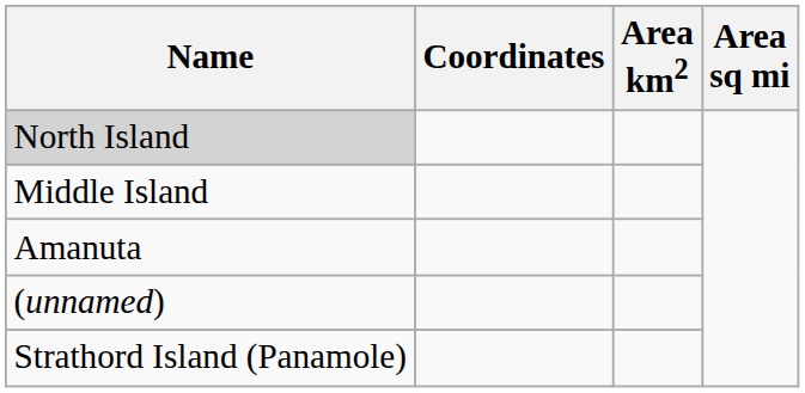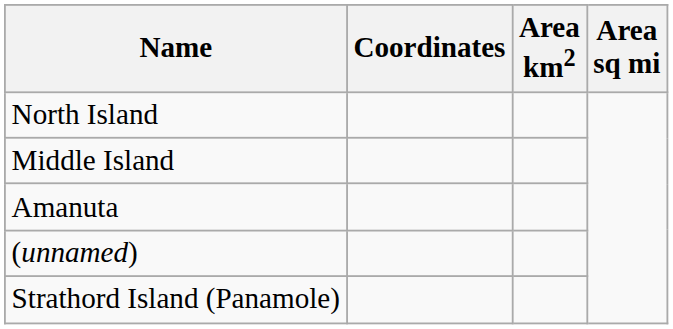North Island | Name: lightgrey background -> no background
